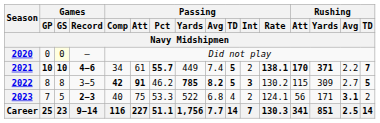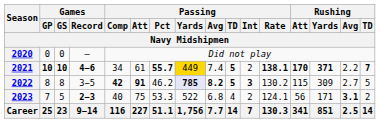2020 | Games / GS / Navy Midshipmen: lightyellow background -> no background
2021 | Passing / Yards / Navy Midshipmen: no background -> gold background
2022 | Passing / Yards / Navy Midshipmen: no background -> lavender background
2022 | Rushing / TD / Navy Midshipmen: bold -> normal
